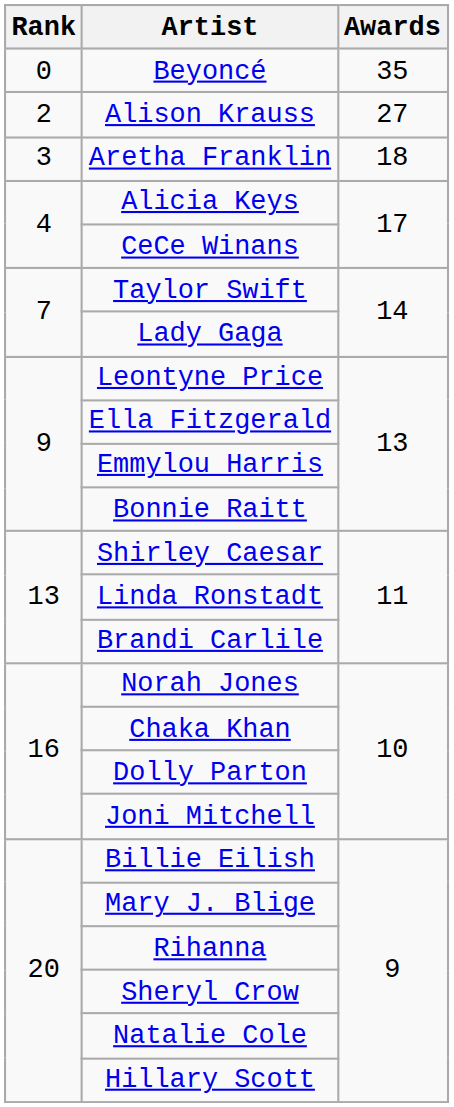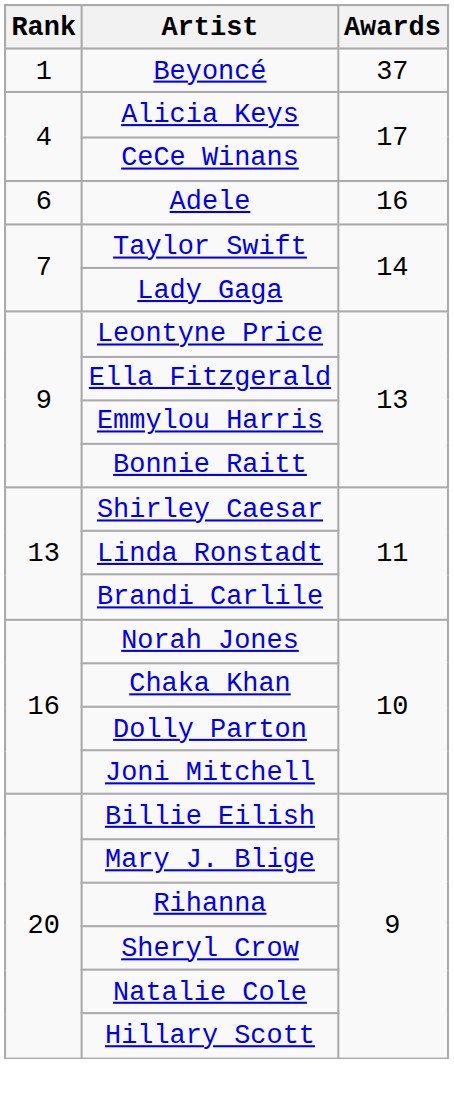Beyoncé | Rank: 0 -> 1
Beyoncé | Awards: 35 -> 37
- row: 2 | Alison Krauss | 27
- row: 3 | Aretha Franklin | 18
+ row: 6 | Adele | 16
